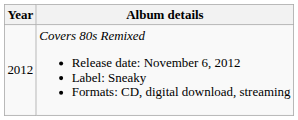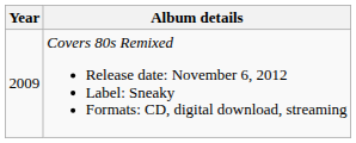row 2 | Year: 2012 -> 2009
